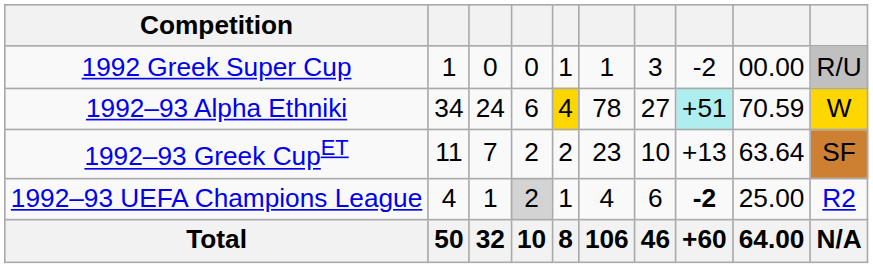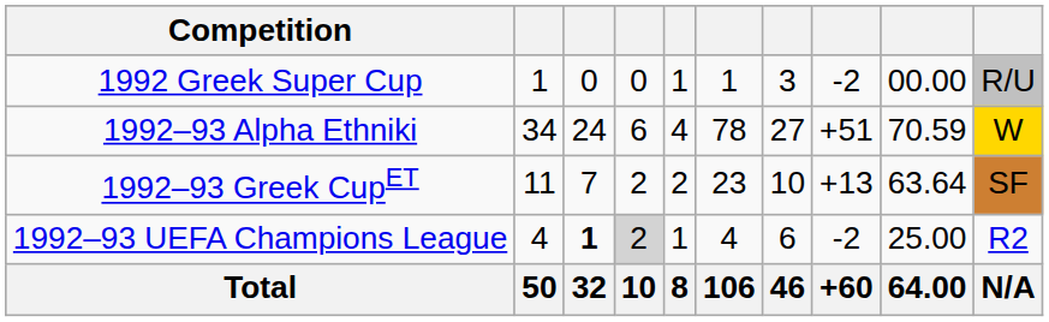1992–93 Alpha Ethniki | column 5: gold background -> no background
1992–93 Alpha Ethniki | column 8: paleturquoise background -> no background
1992–93 UEFA Champions League | column 3: normal -> bold
1992–93 UEFA Champions League | column 8: bold -> normal
